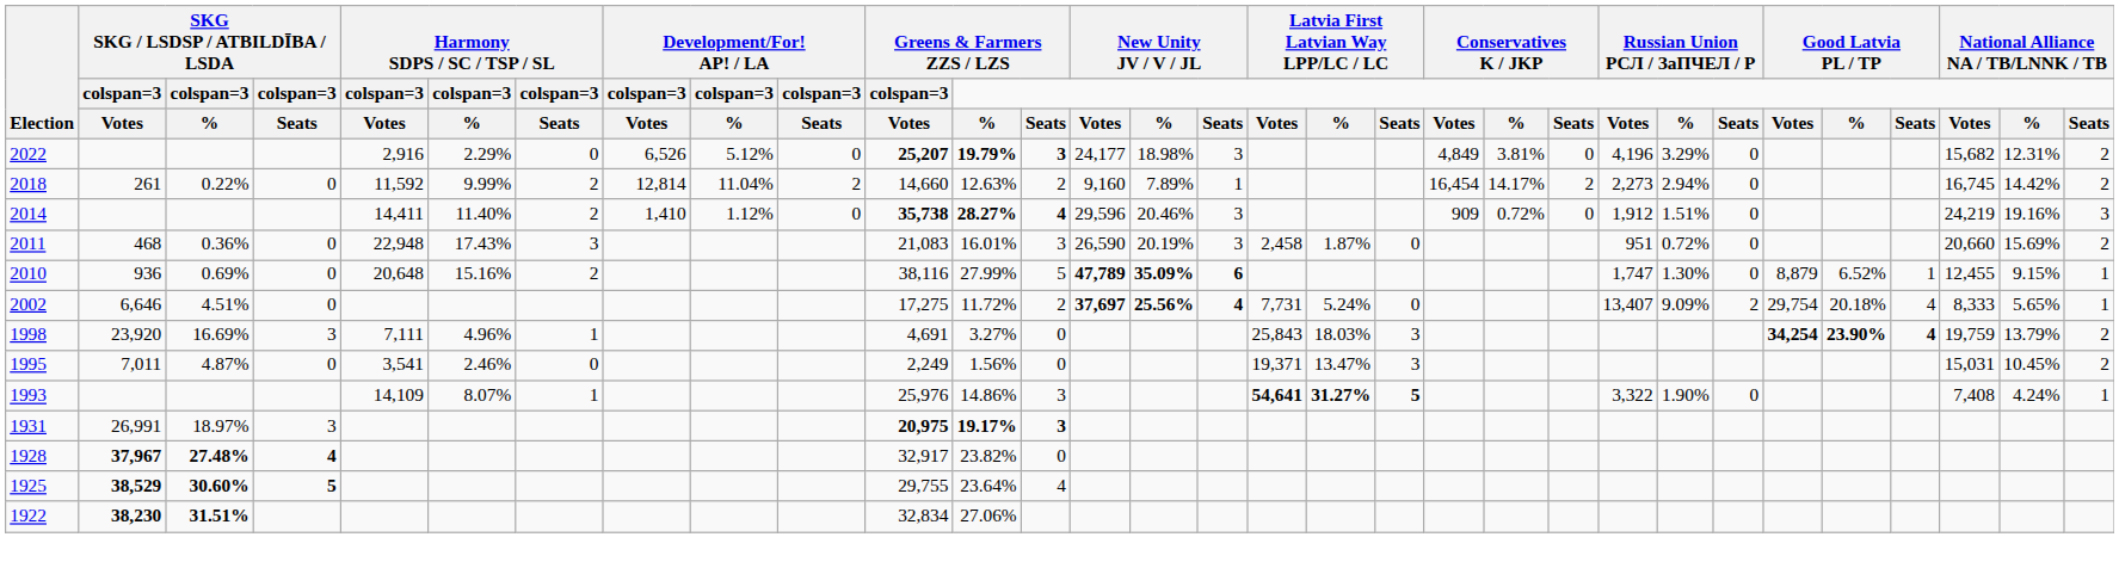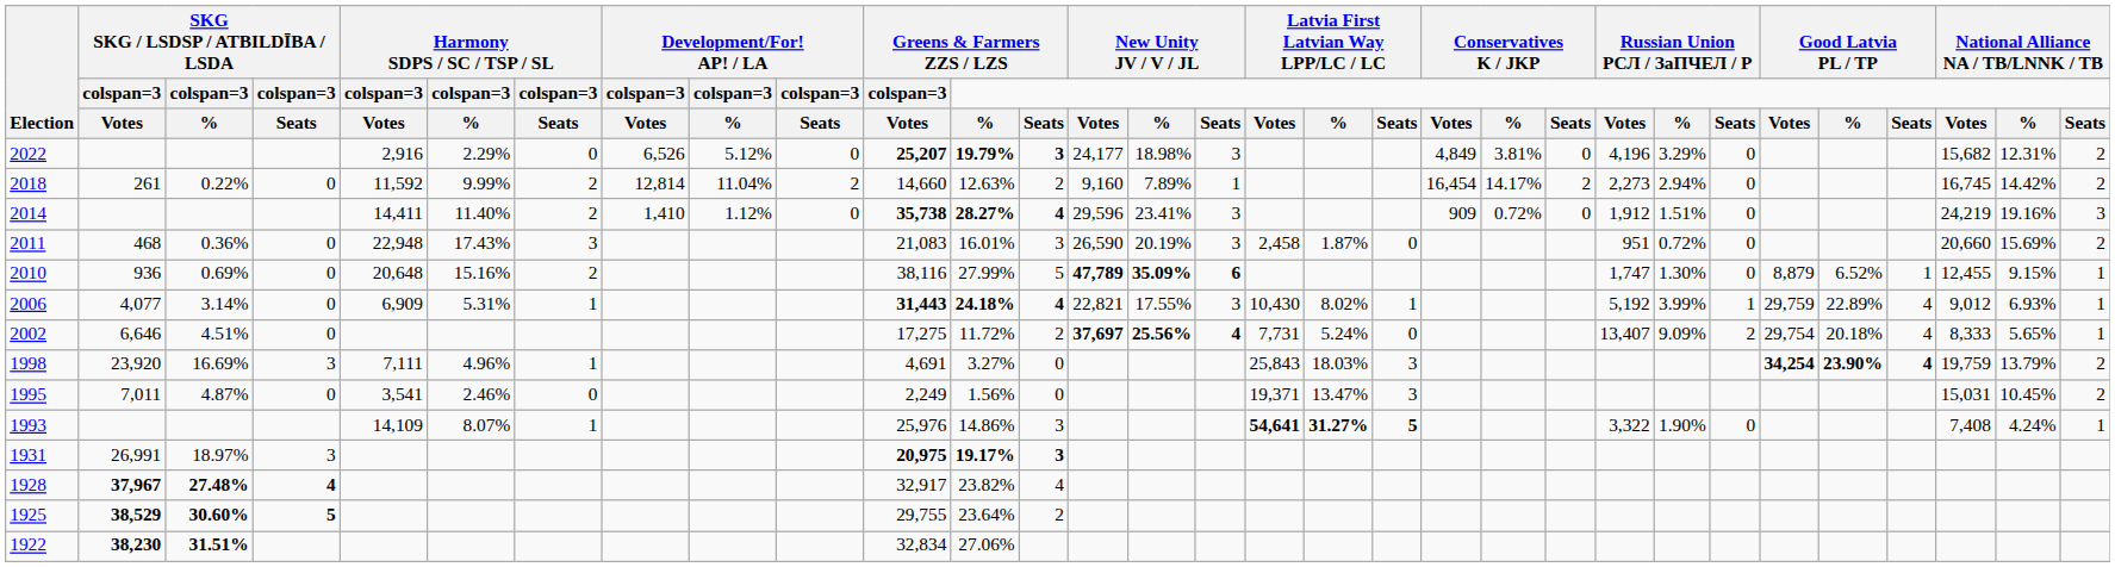2014 | New Unity JV / V / JL / %: 20.46% -> 23.41%
+ row: 2006 | 4,077 | 3.14% | 0 | 6,909 | 5.31% | 1 | 31,443 | 24.18% | 4 | 22,821 | 17.55% | 3 | 10,430 | 8.02% | 1 | 5,192 | 3.99% | 1 | 29,759 | 22.89% | 4 | 9,012 | 6.93% | 1
1928 | Greens & Farmers ZZS / LZS / Seats: 0 -> 4
1925 | Greens & Farmers ZZS / LZS / Seats: 4 -> 2
